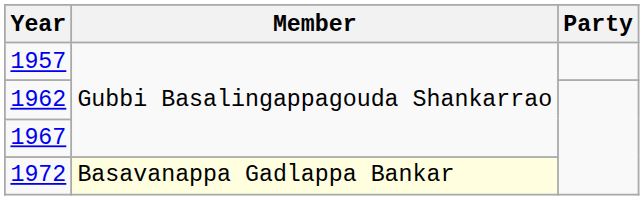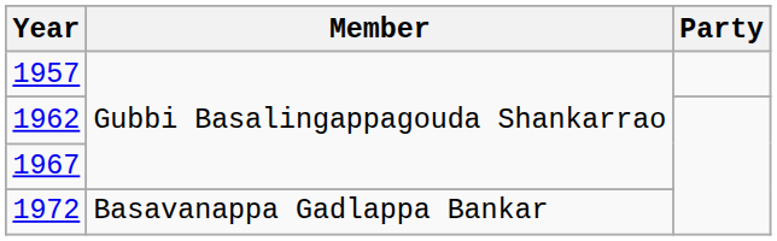1972 | Member: lightyellow background -> no background
